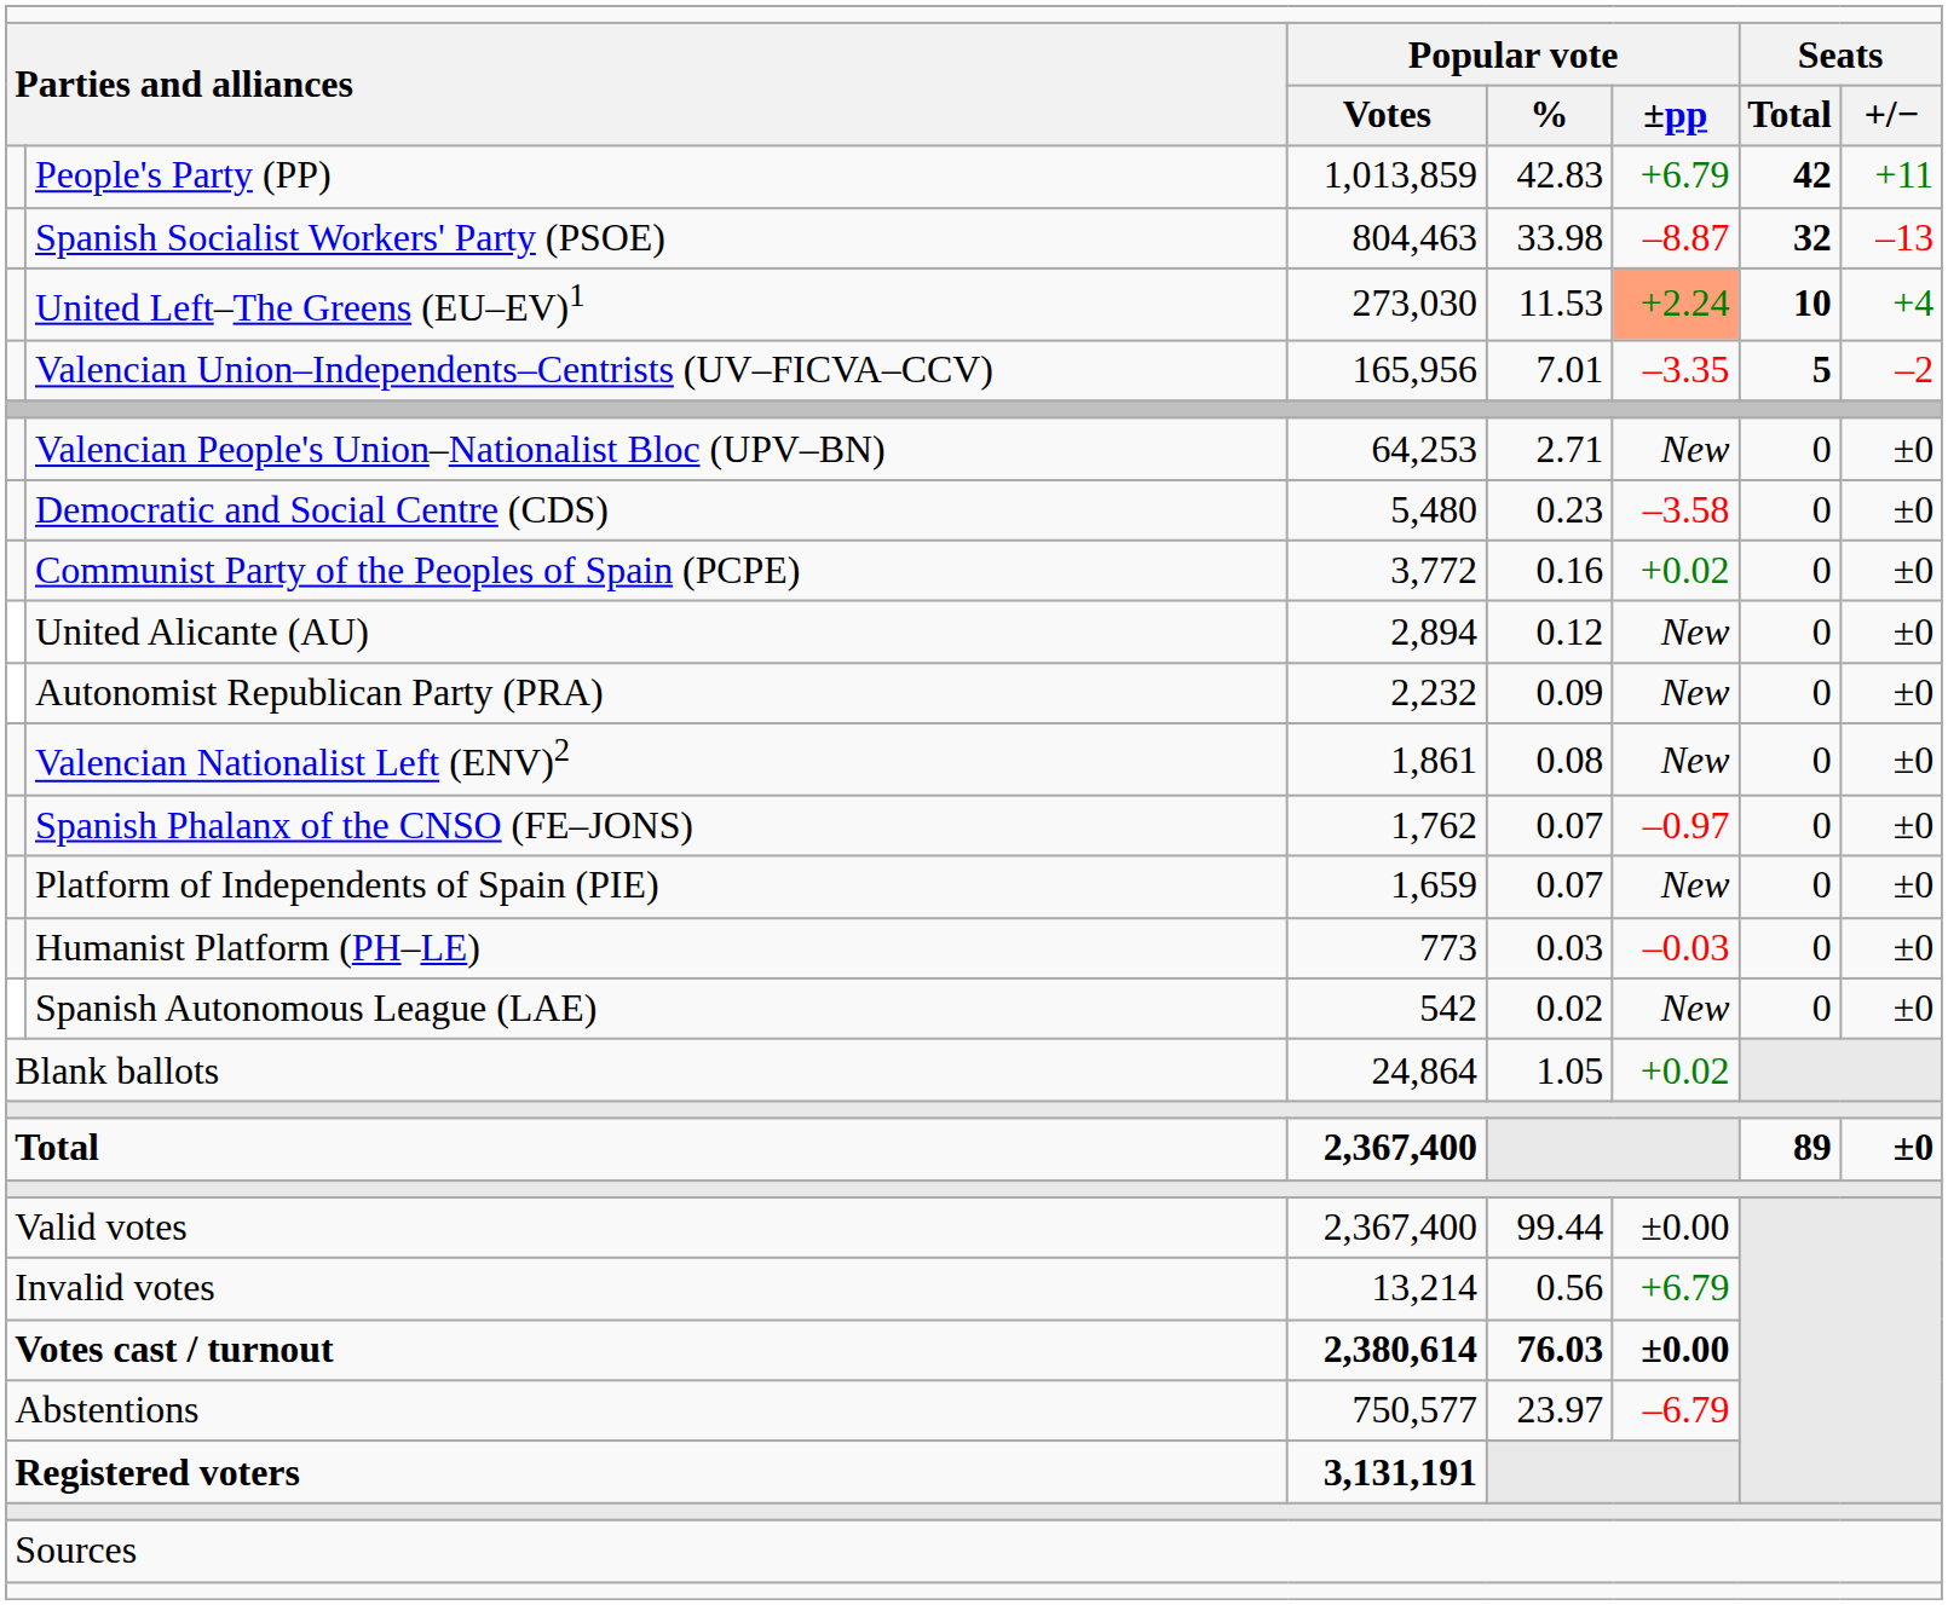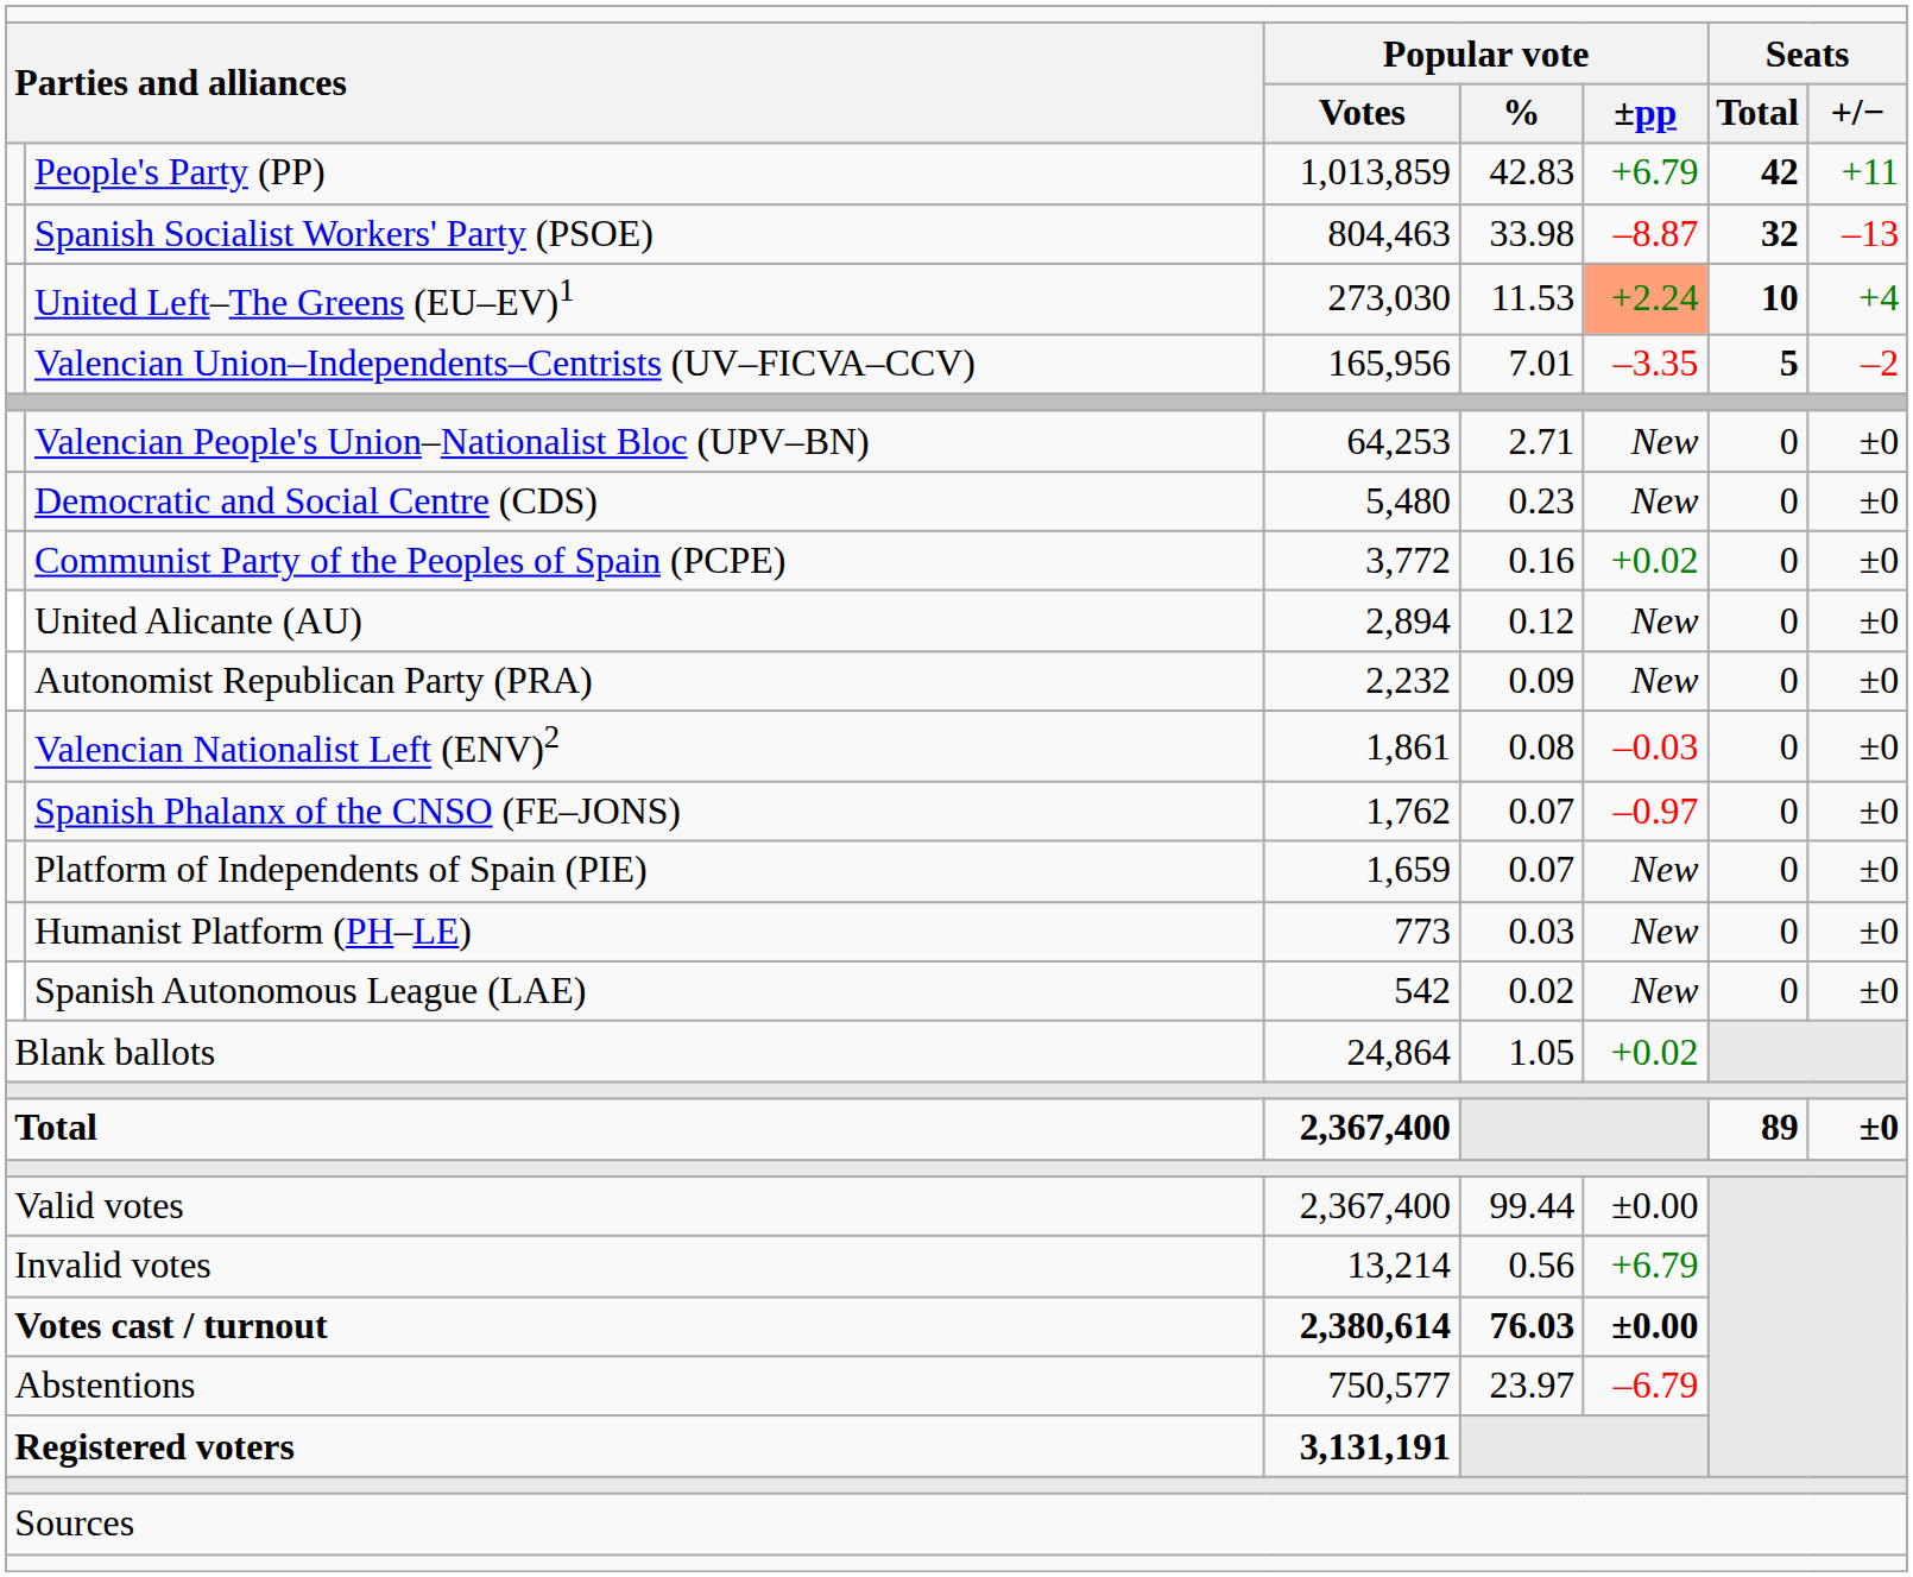Democratic and Social Centre (CDS) | column 5: –3.58 -> New
Valencian Nationalist Left (ENV)2 | column 5: New -> –0.03
Humanist Platform (PH–LE) | column 5: –0.03 -> New
